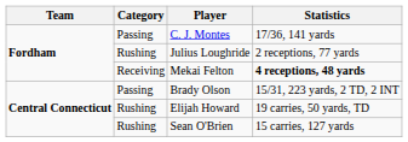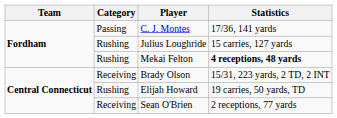Julius Loughride | Statistics: 2 receptions, 77 yards -> 15 carries, 127 yards
Mekai Felton | Category: Receiving -> Rushing
Brady Olson | Category: Passing -> Receiving
Sean O'Brien | Category: Rushing -> Receiving
Sean O'Brien | Statistics: 15 carries, 127 yards -> 2 receptions, 77 yards
